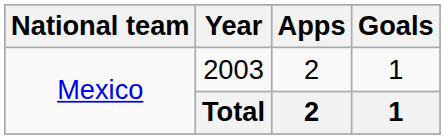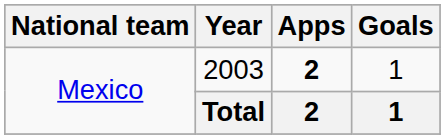Mexico / 2003 | Apps: normal -> bold
